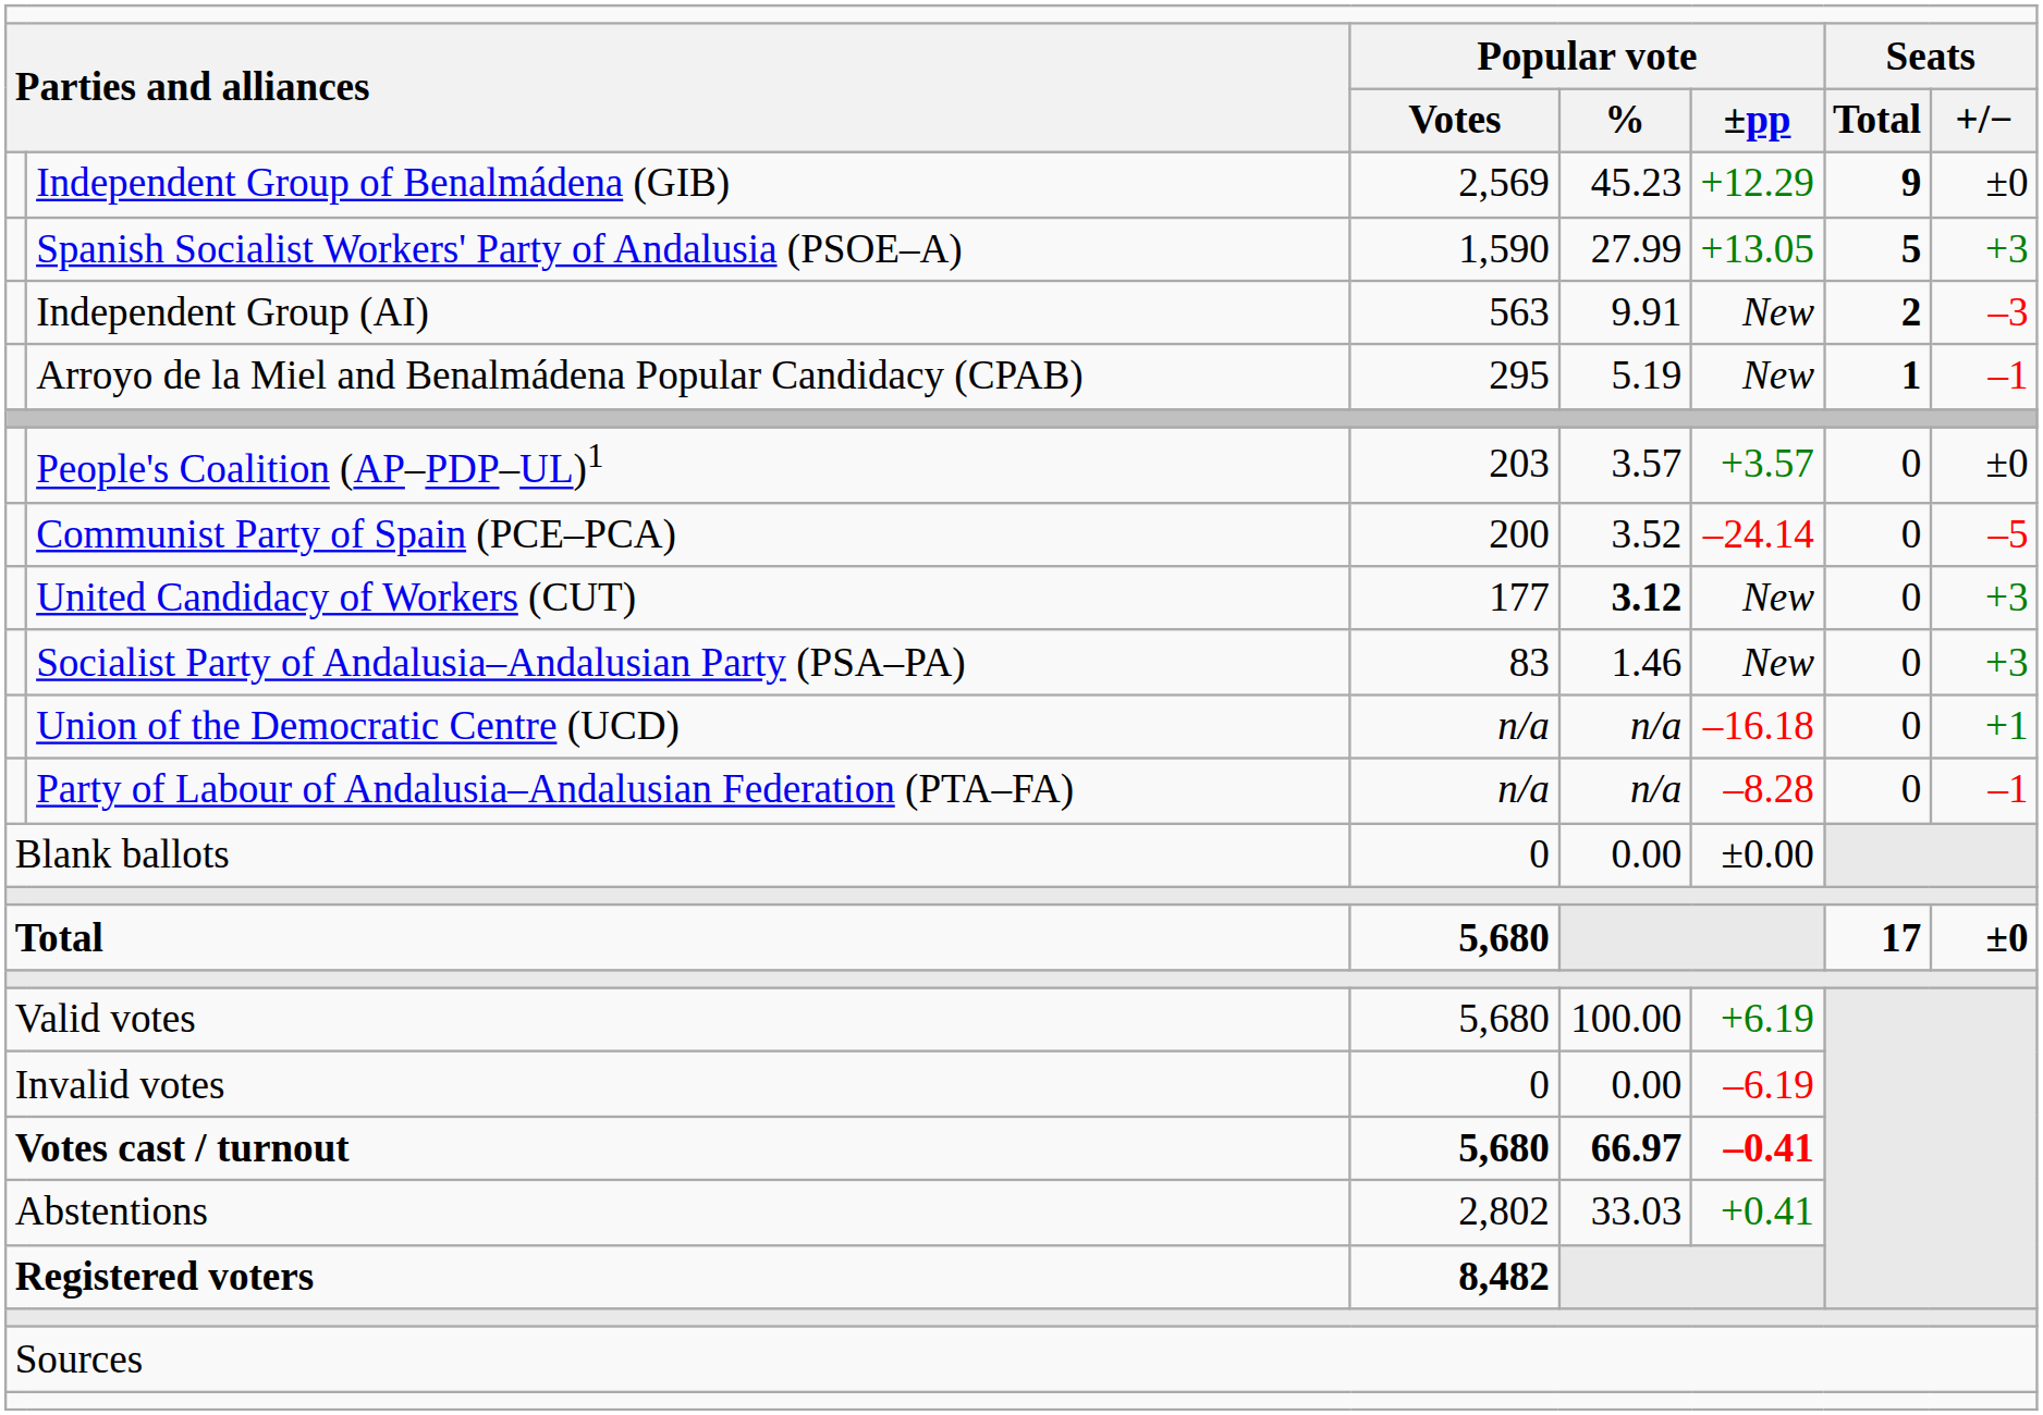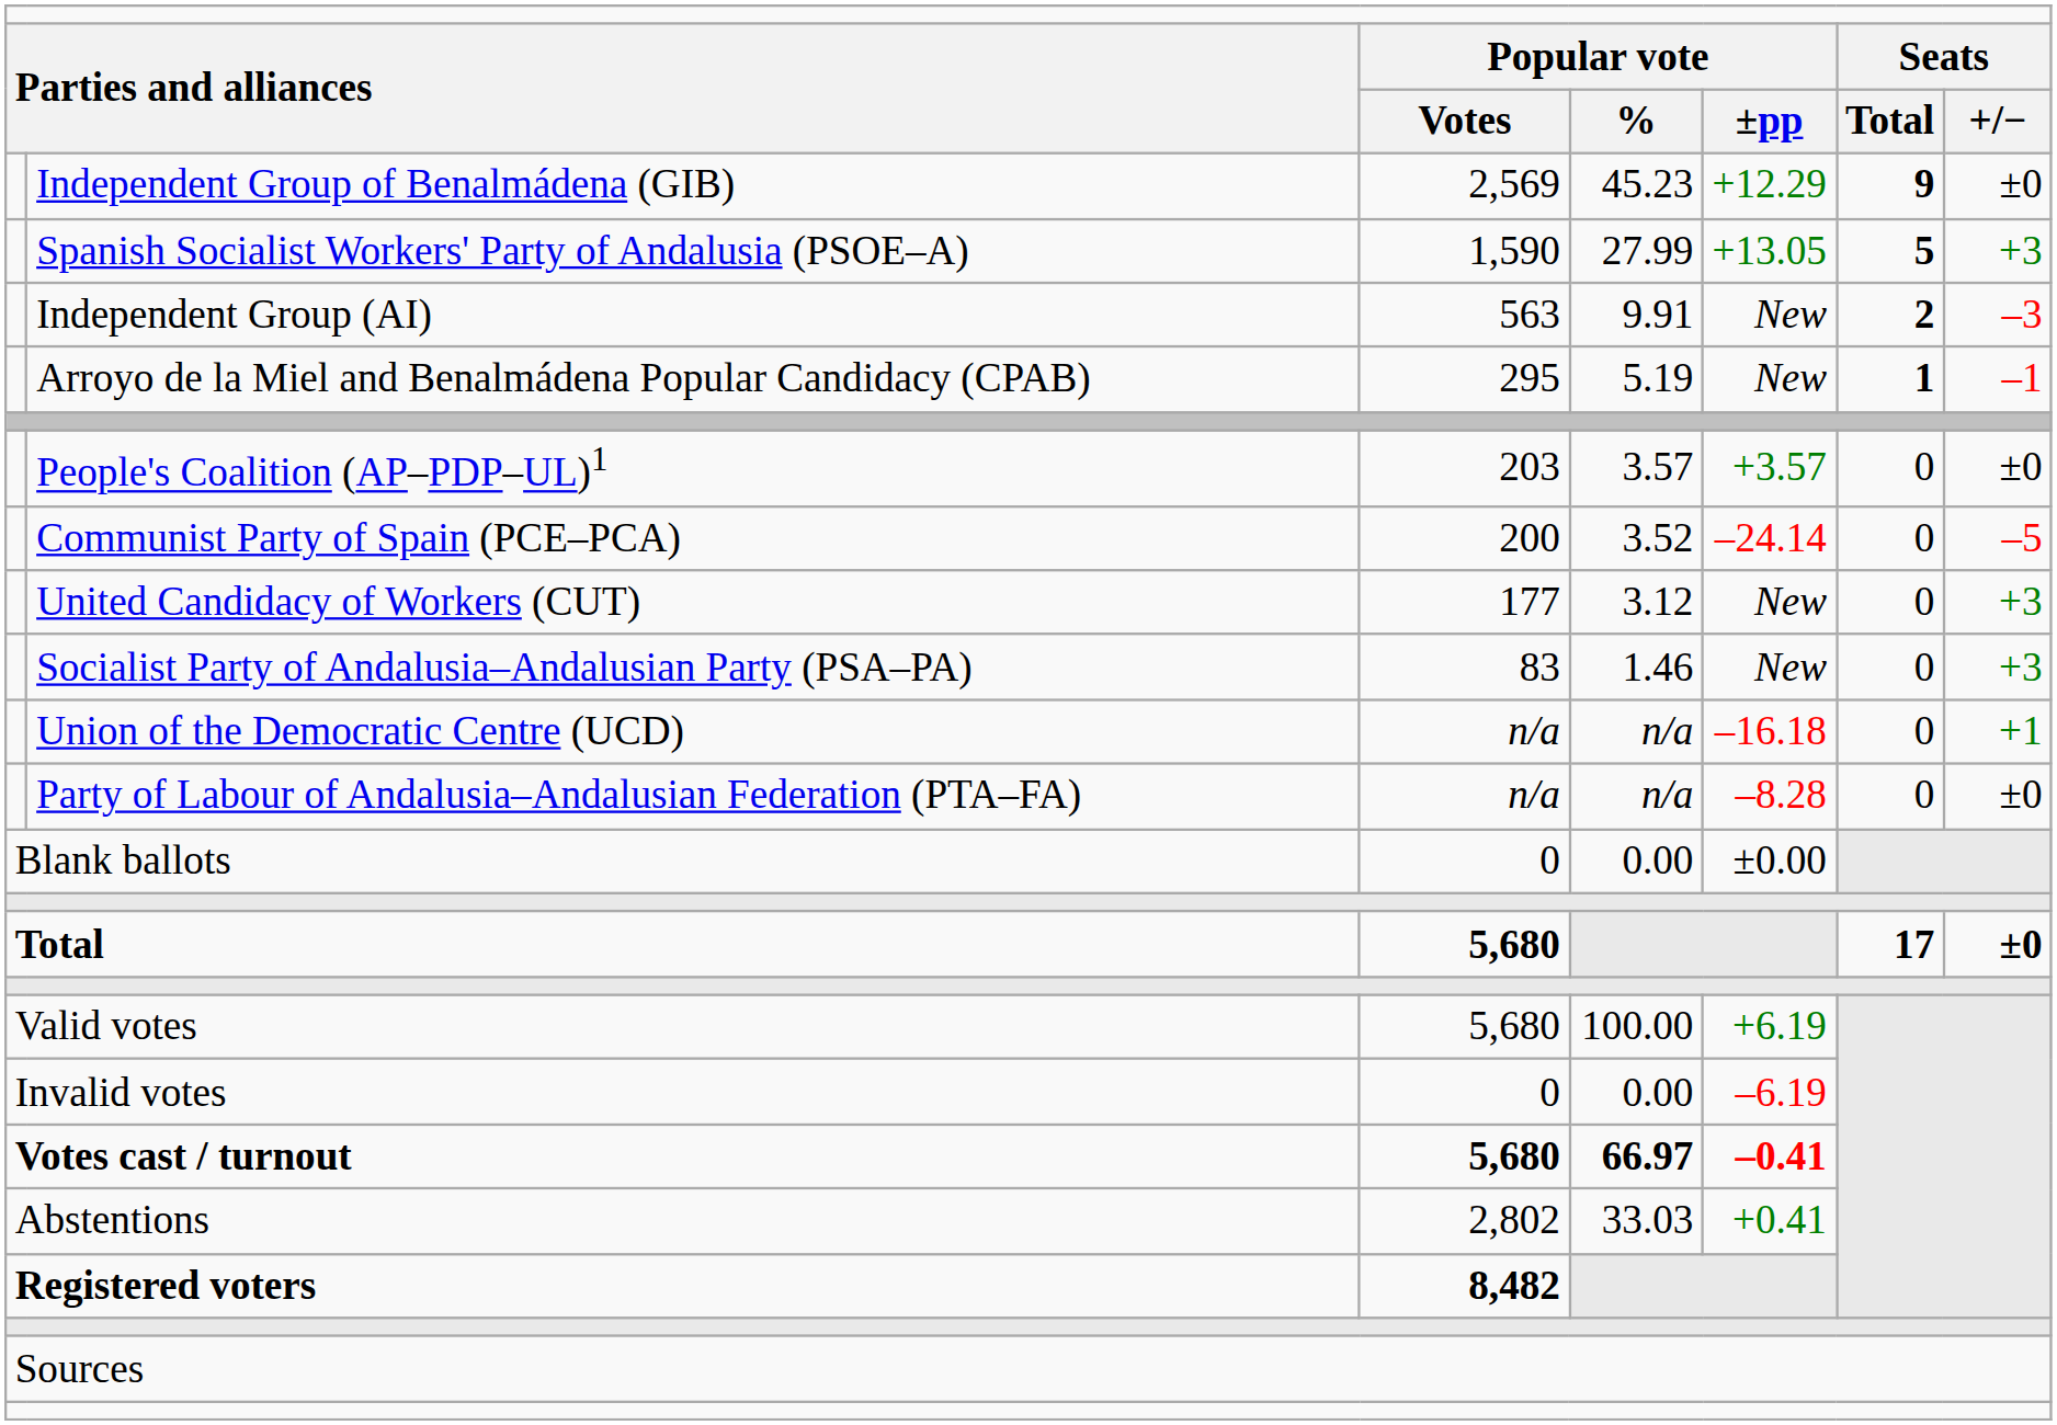United Candidacy of Workers (CUT) | column 4: bold -> normal
Party of Labour of Andalusia–Andalusian Federation (PTA–FA) | column 7: –1 -> ±0
